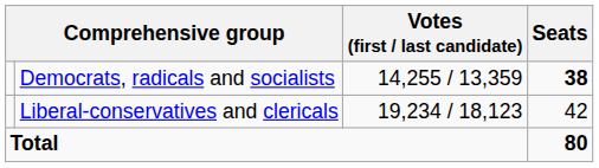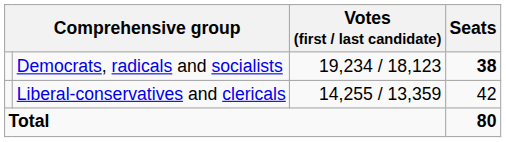Democrats, radicals and socialists | Votes (first / last candidate): 14,255 / 13,359 -> 19,234 / 18,123
Liberal-conservatives and clericals | Votes (first / last candidate): 19,234 / 18,123 -> 14,255 / 13,359
